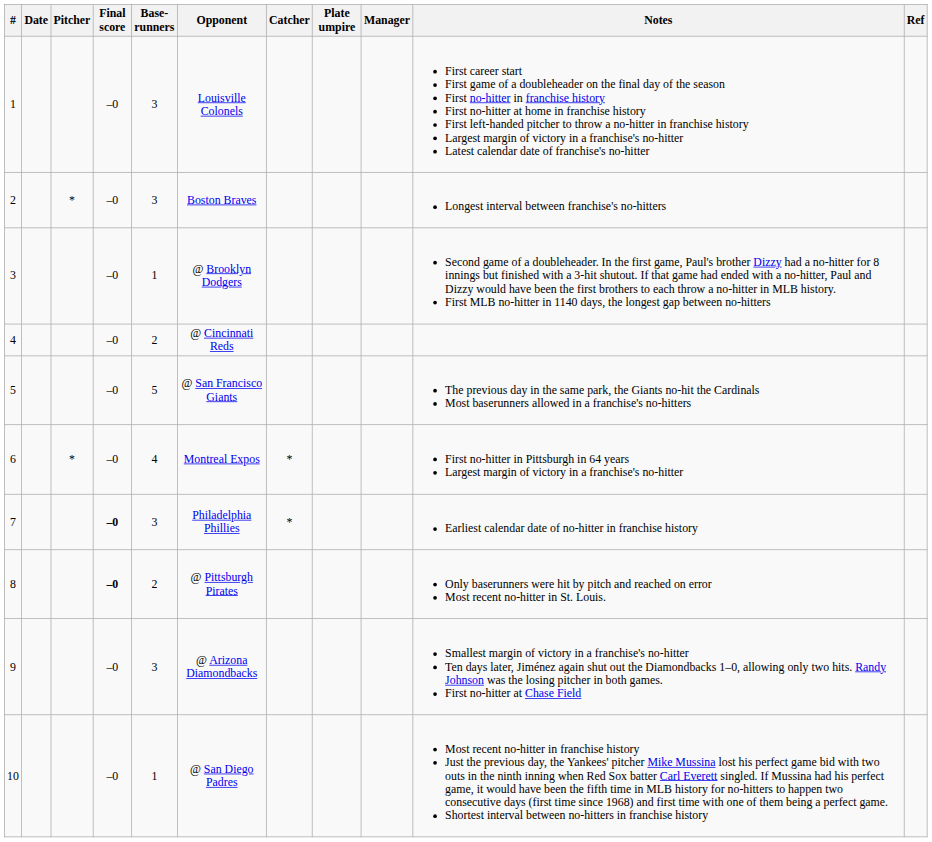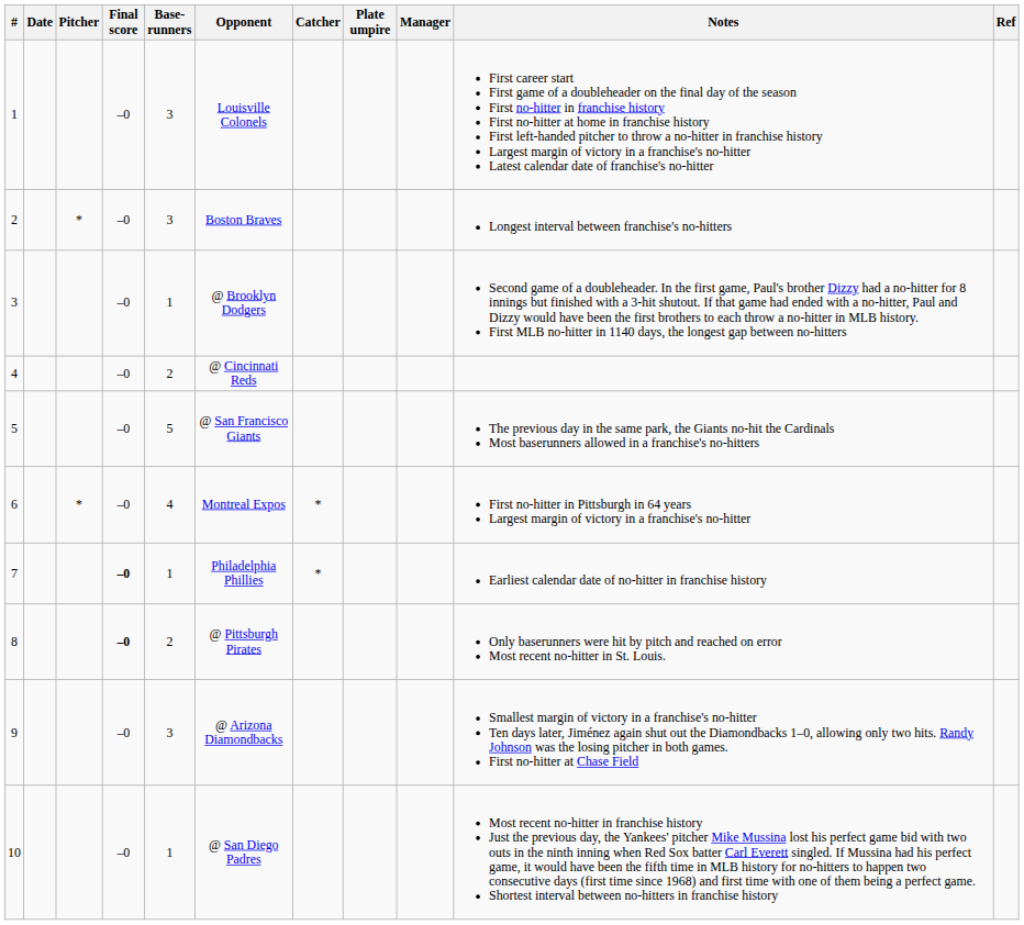7 | Base- runners: 3 -> 1
